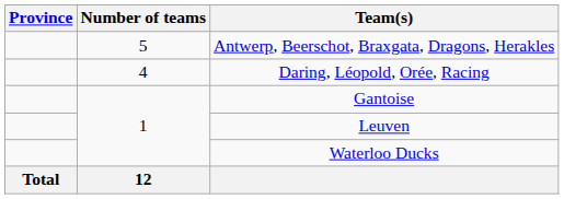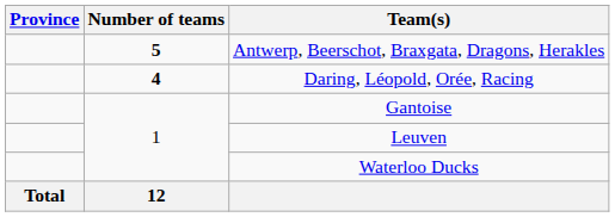Antwerp, Beerschot, Braxgata, Dragons, Herakles | Number of teams: normal -> bold
Daring, Léopold, Orée, Racing | Number of teams: normal -> bold
